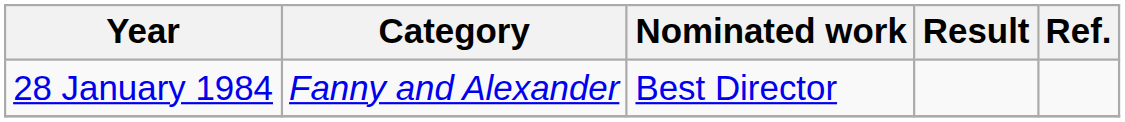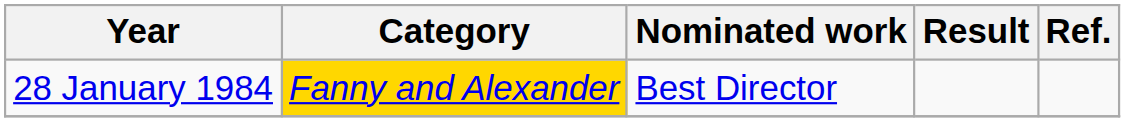28 January 1984 | Category: no background -> gold background
